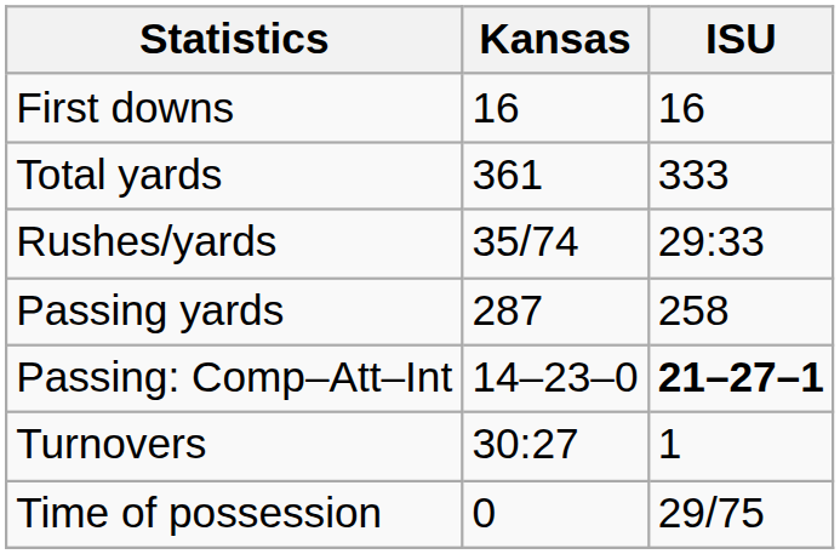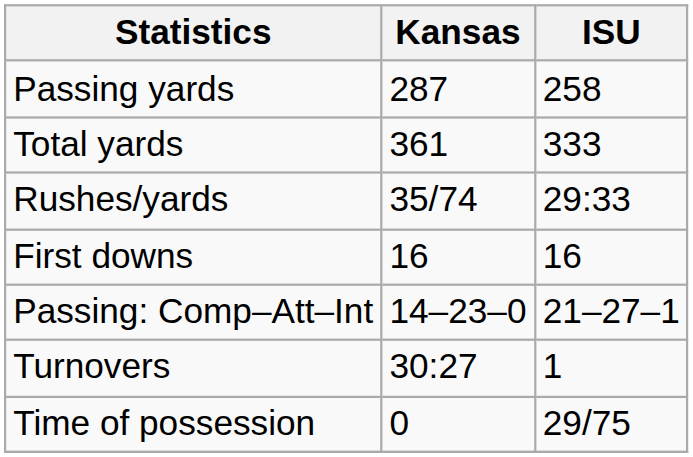rows swapped: First downs <-> Passing yards
Passing: Comp–Att–Int | ISU: bold -> normal
